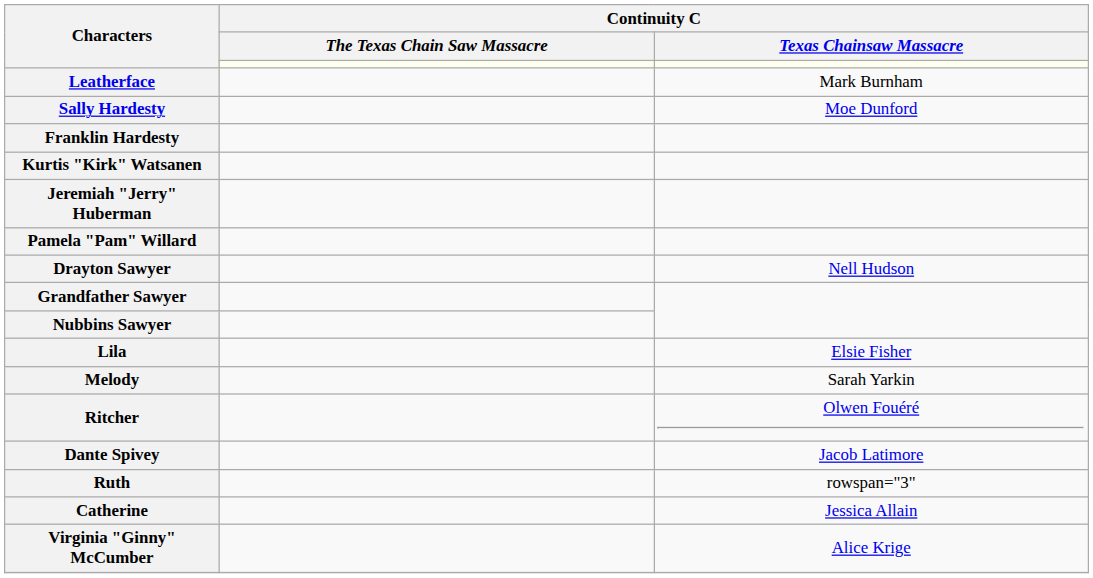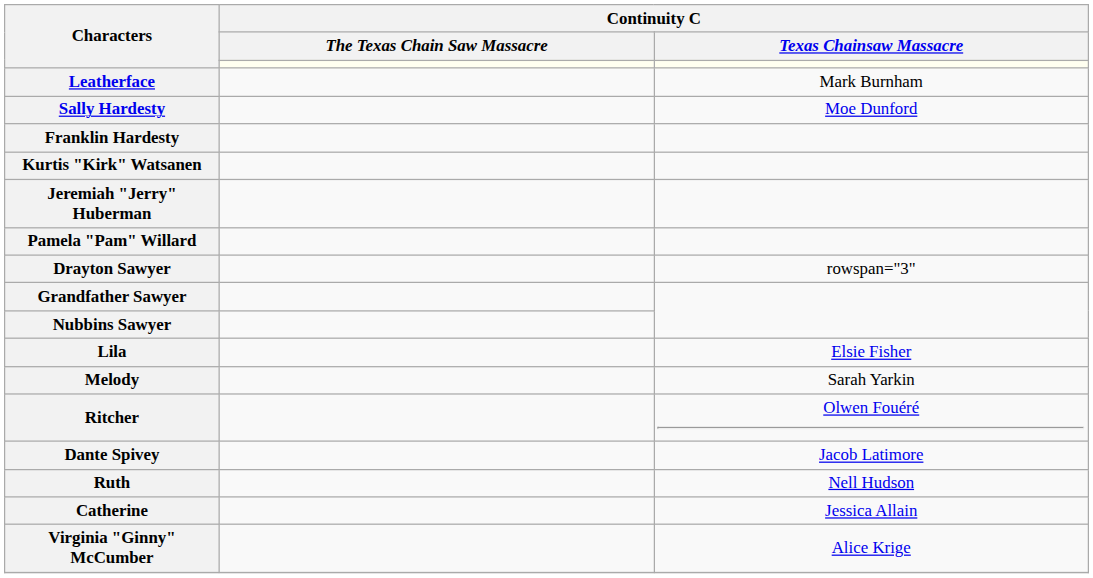Drayton Sawyer | Continuity C / Texas Chainsaw Massacre: Nell Hudson -> rowspan="3"
Ruth | Continuity C / Texas Chainsaw Massacre: rowspan="3" -> Nell Hudson
